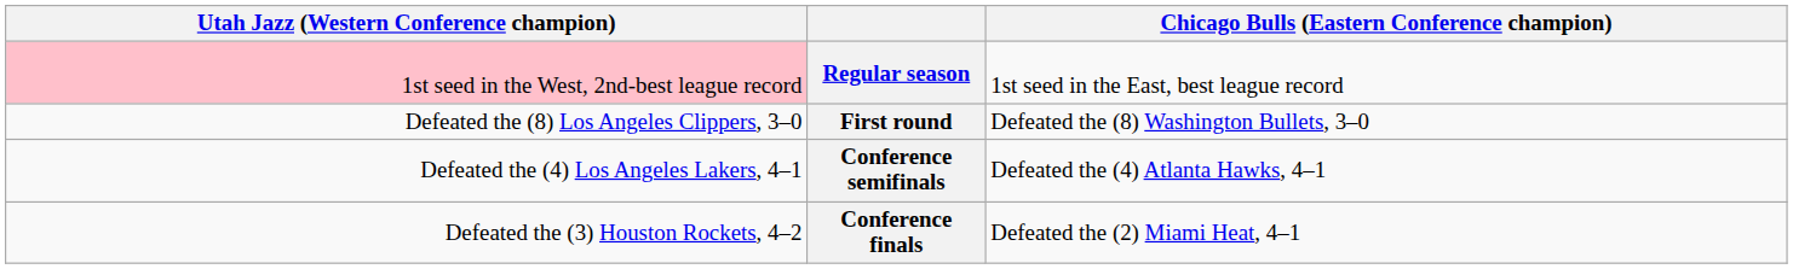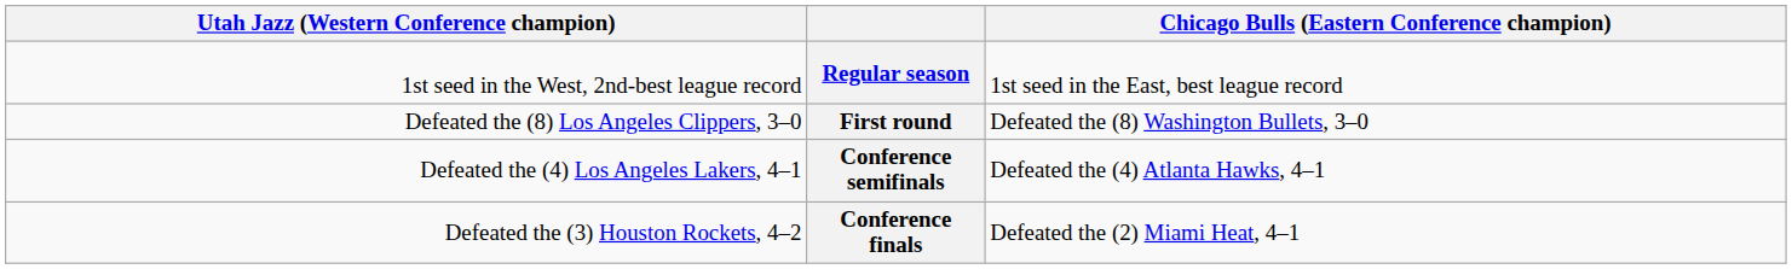Regular season | column 1: pink background -> no background
